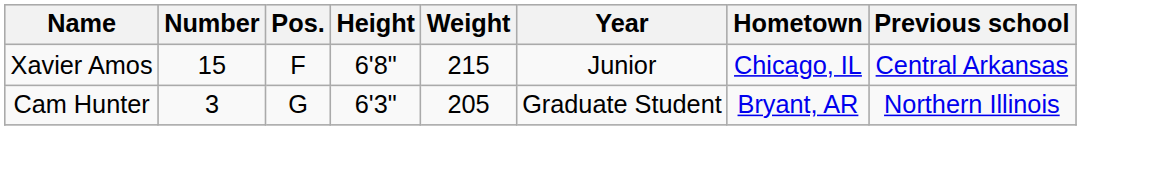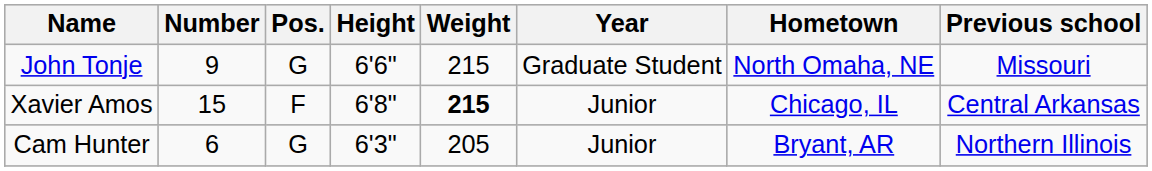+ row: John Tonje | 9 | G | 6'6" | 215 | Graduate Student | North Omaha, NE | Missouri
Xavier Amos | Weight: normal -> bold
Cam Hunter | Number: 3 -> 6
Cam Hunter | Year: Graduate Student -> Junior
